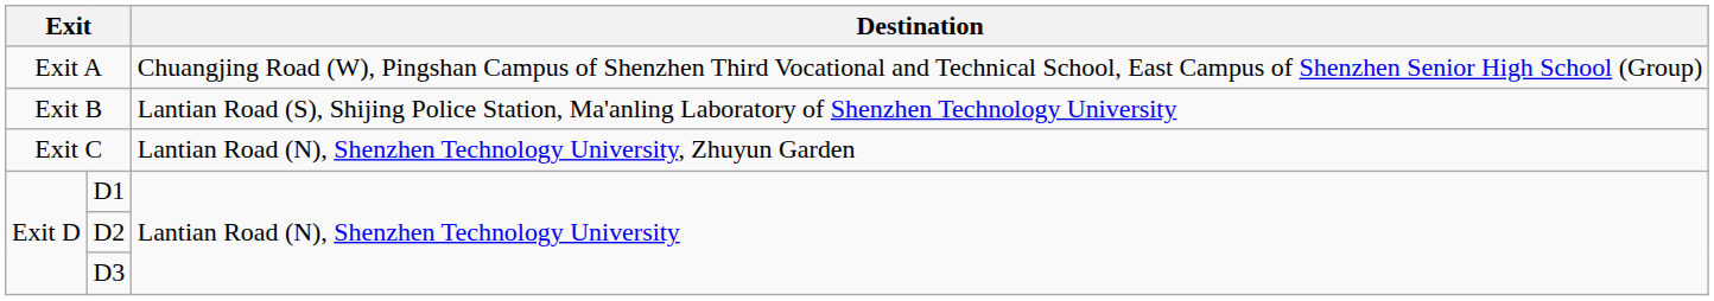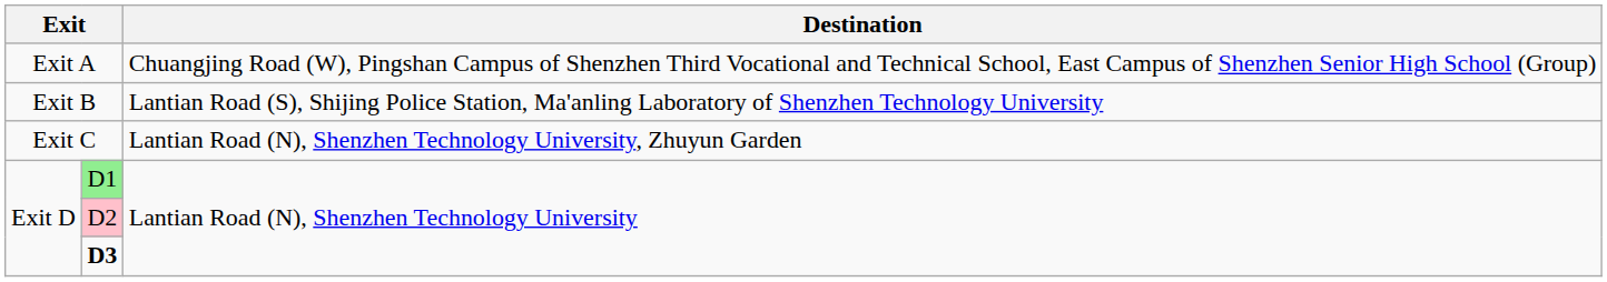D1 | column 2: no background -> lightgreen background
D2 | column 2: no background -> pink background
D3 | column 2: normal -> bold
